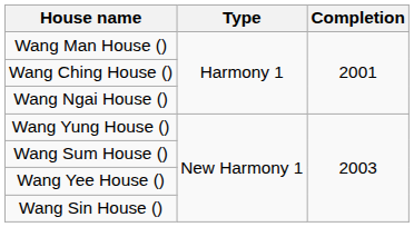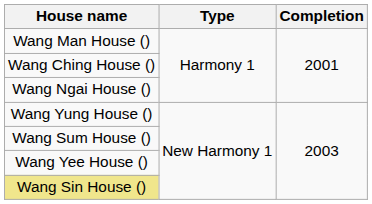Wang Sin House () | House name: no background -> khaki background
